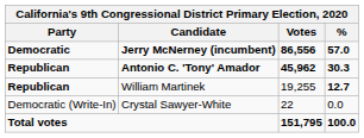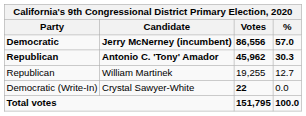William Martinek | Party: bold -> normal
William Martinek | %: bold -> normal
Crystal Sawyer-White | Votes: normal -> bold
